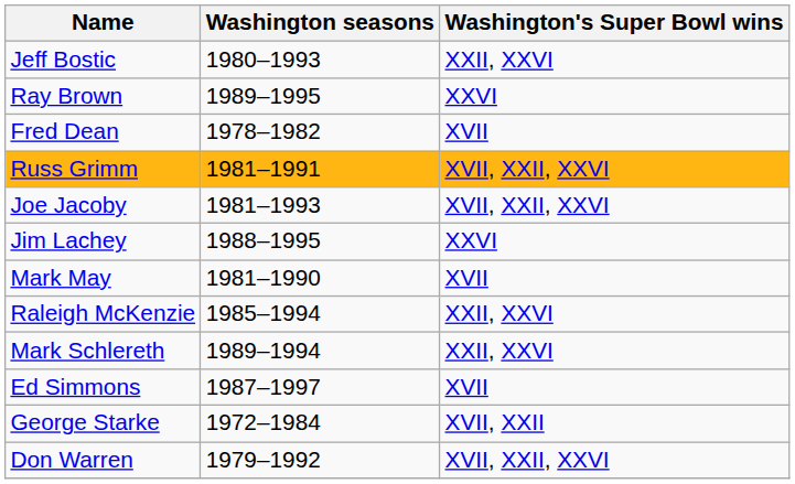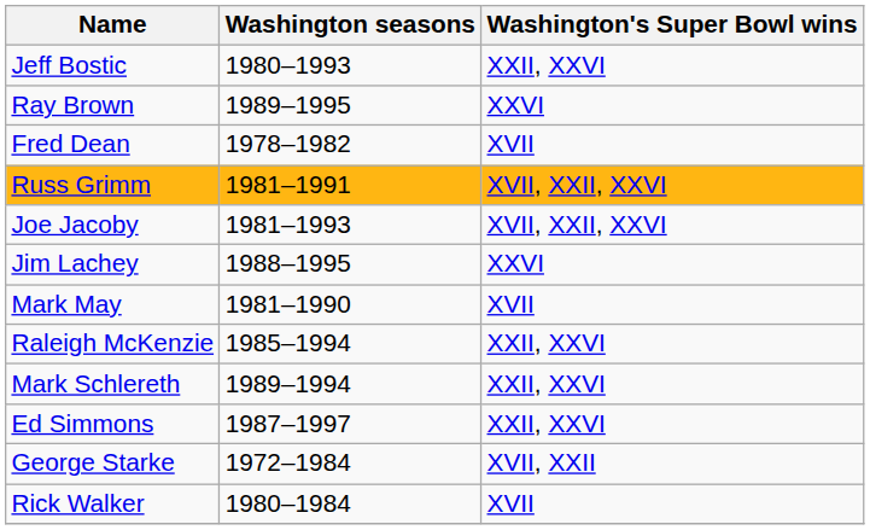Ed Simmons | Washington's Super Bowl wins: XVII -> XXII, XXVI
+ row: Rick Walker | 1980–1984 | XVII
- row: Don Warren | 1979–1992 | XVII, XXII, XXVI
